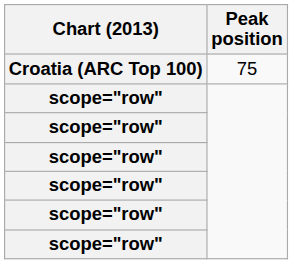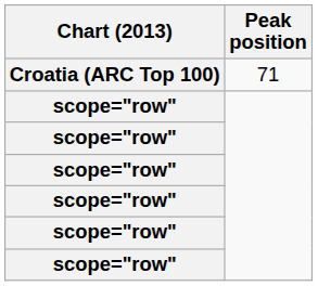Croatia (ARC Top 100) | Peak position: 75 -> 71
